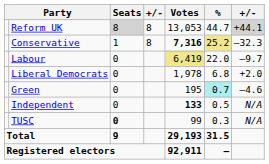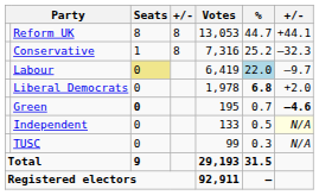Reform UK | Seats: lightgrey background -> no background
Reform UK | column 7: lightgrey background -> no background
Conservative | Votes: bold -> normal
Conservative | %: khaki background -> no background
Labour | Seats: no background -> khaki background
Labour | Votes: khaki background -> no background
Labour | %: no background -> lightblue background
Liberal Democrats | %: normal -> bold
Green | Seats: normal -> bold
Green | %: paleturquoise background -> no background
Green | column 7: normal -> bold
Independent | Votes: bold -> normal
Independent | column 7: no background -> lightyellow background
TUSC | Seats: bold -> normal
